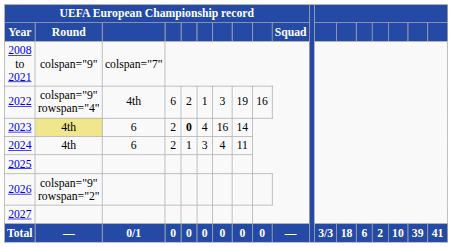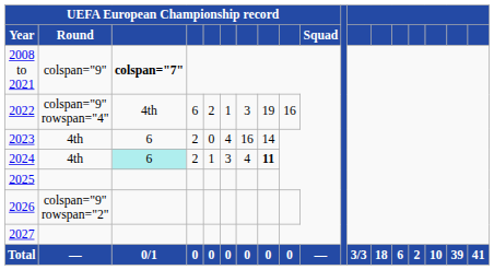2008 to 2021 | column 3: normal -> bold
2023 | UEFA European Championship record / Round: khaki background -> no background
2023 | column 5: bold -> normal
2024 | column 3: no background -> paleturquoise background
2024 | column 8: normal -> bold
